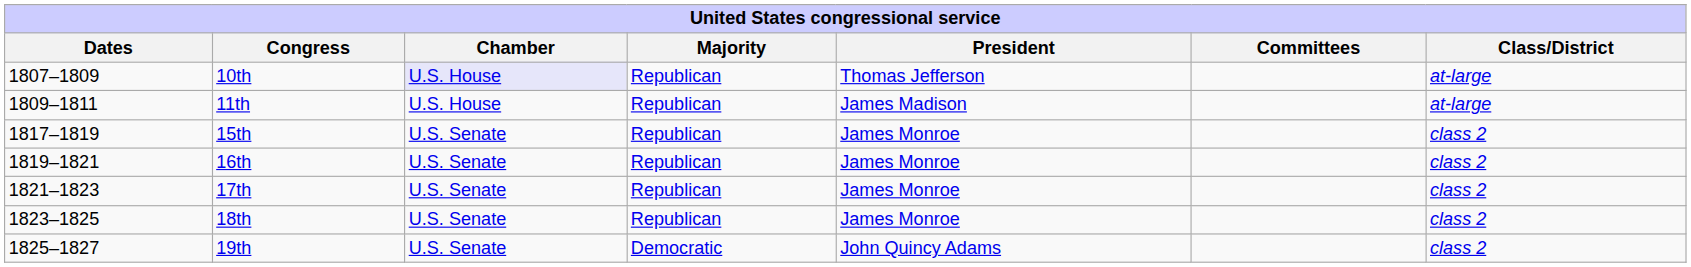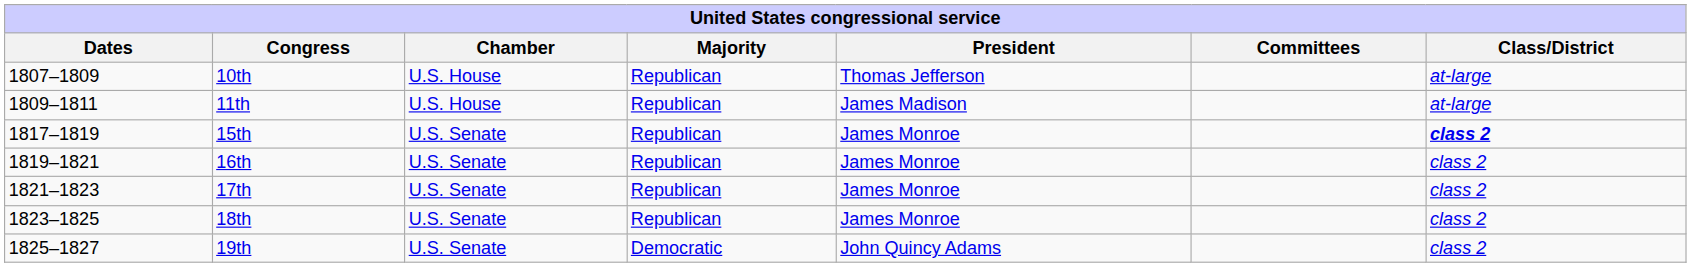10th | Chamber: lavender background -> no background
15th | Class/District: normal -> bold
